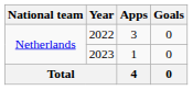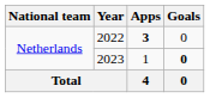2022 | Apps: normal -> bold
2023 | Goals: normal -> bold
